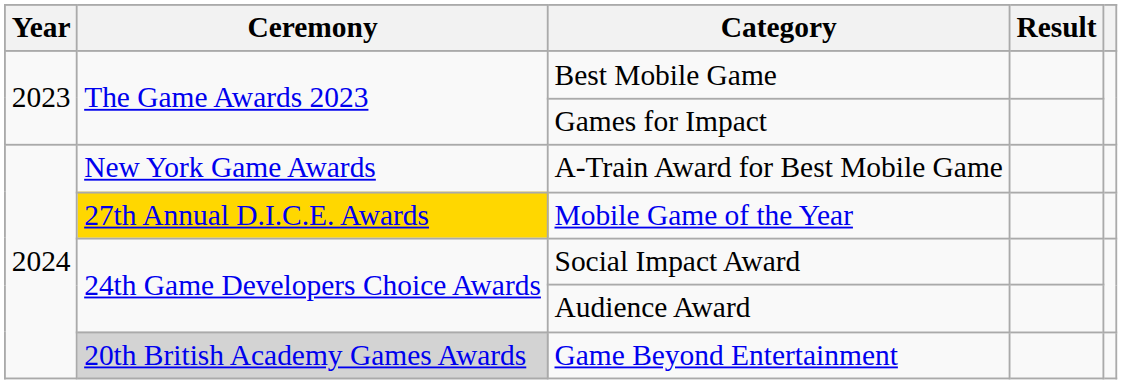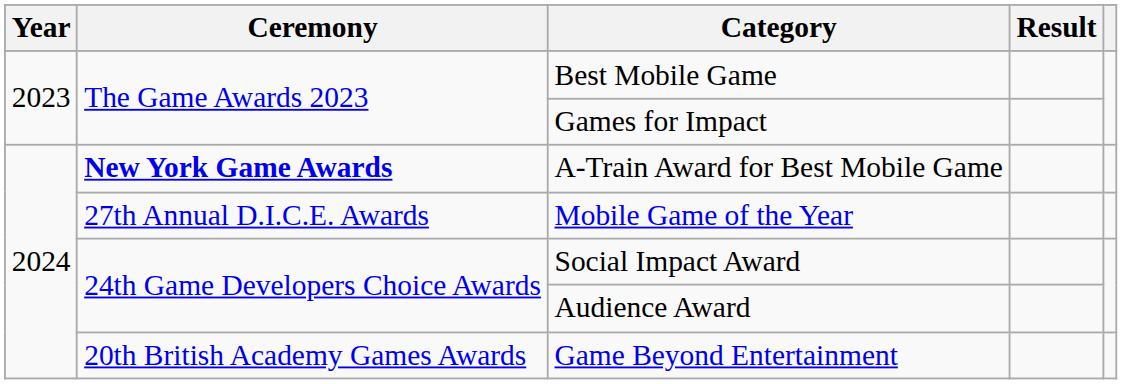A-Train Award for Best Mobile Game | Ceremony: normal -> bold
Mobile Game of the Year | Ceremony: gold background -> no background
Game Beyond Entertainment | Ceremony: lightgrey background -> no background
